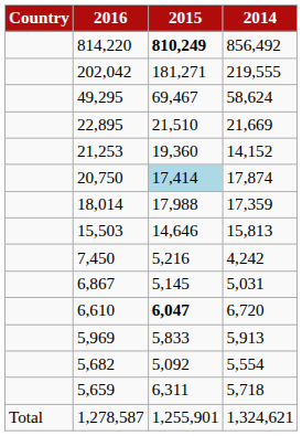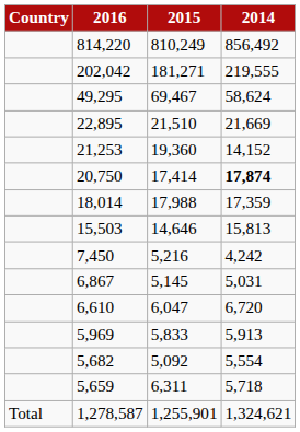814,220 | 2015: bold -> normal
20,750 | 2015: lightblue background -> no background
20,750 | 2014: normal -> bold
6,610 | 2015: bold -> normal
